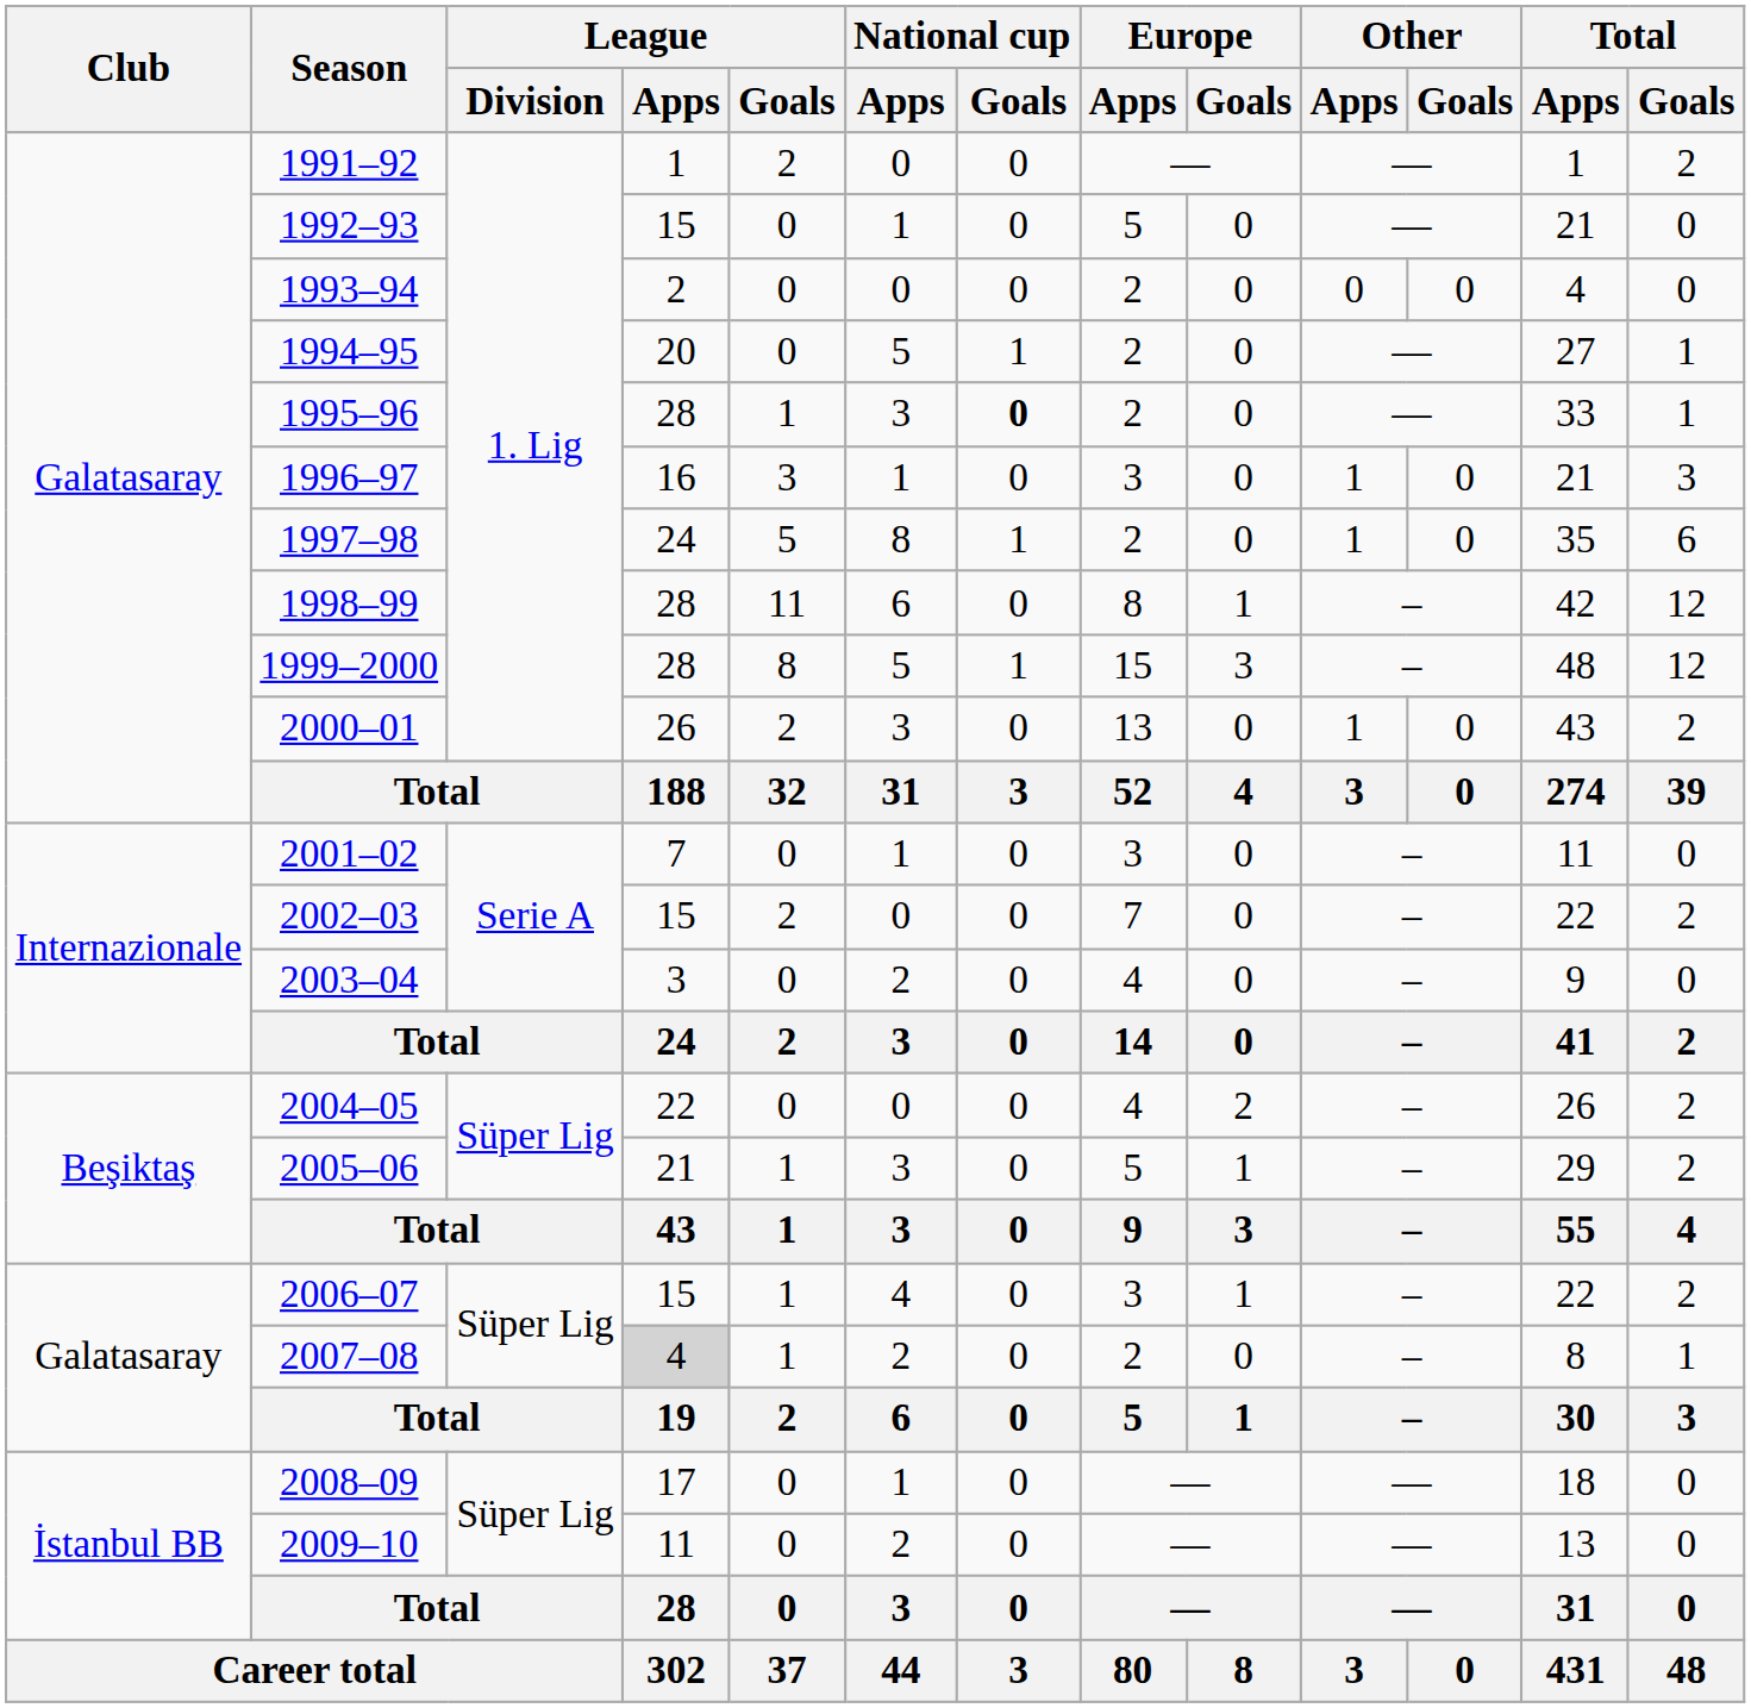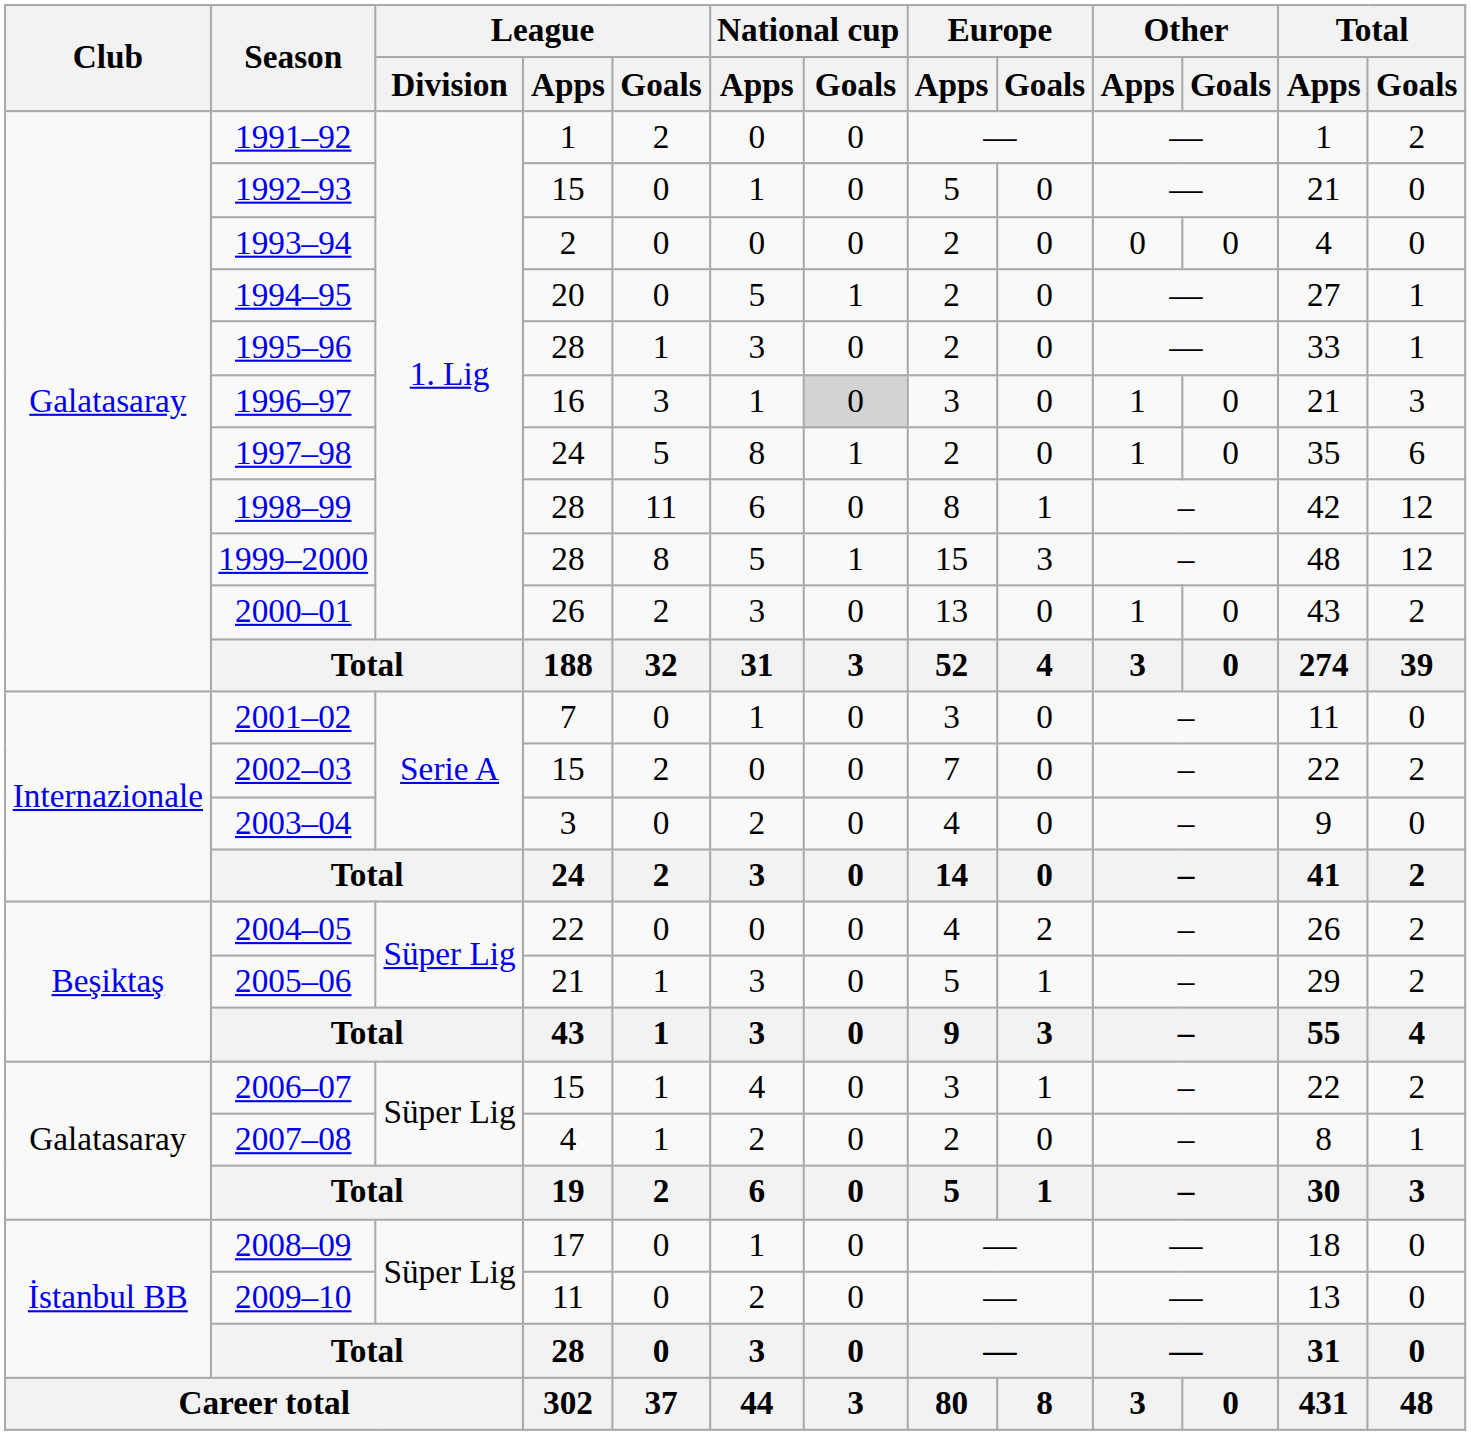1995–96 | National cup / Goals: bold -> normal
1996–97 | National cup / Goals: no background -> lightgrey background
2007–08 | League / Apps: lightgrey background -> no background
